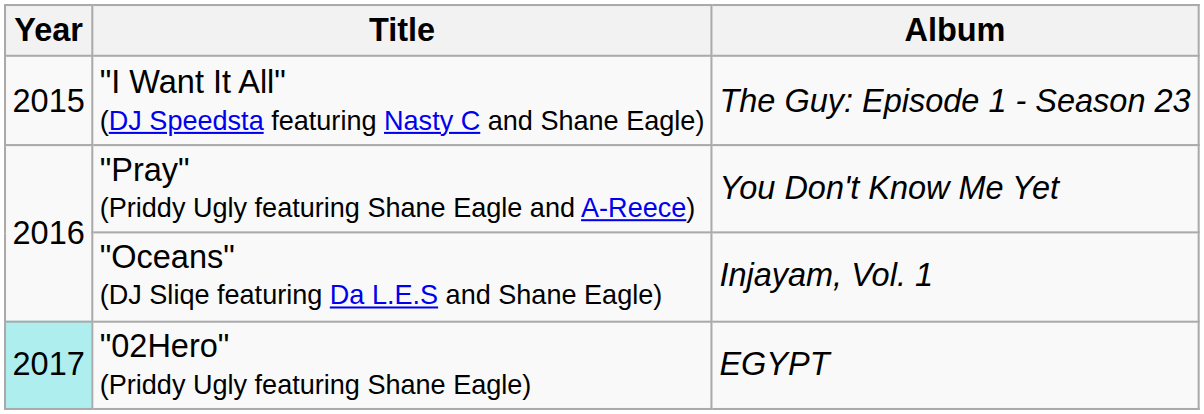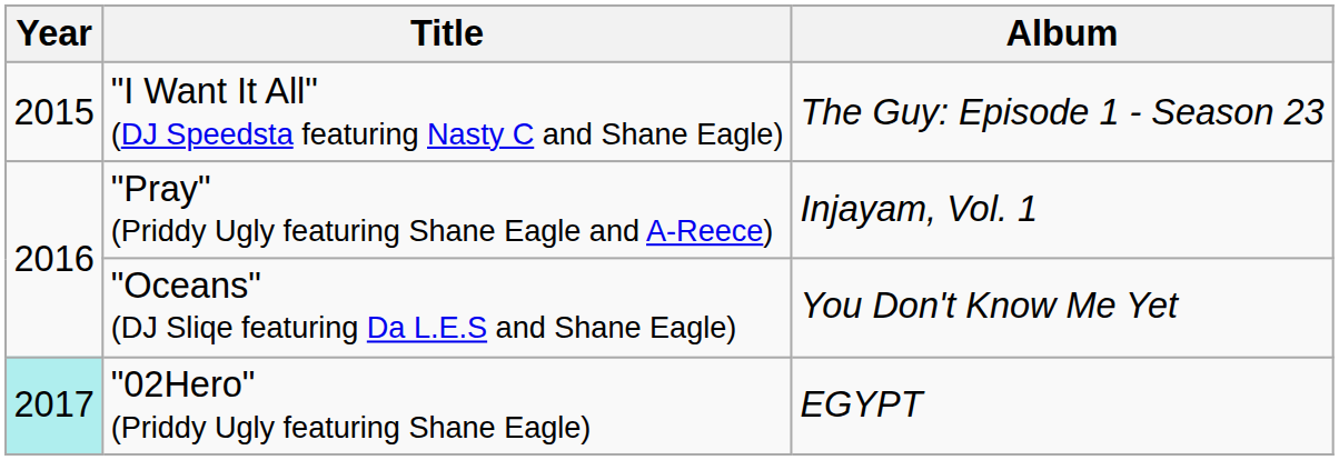"Pray" (Priddy Ugly featuring Shane Eagle and A-Reece) | Album: You Don't Know Me Yet -> Injayam, Vol. 1
"Oceans" (DJ Sliqe featuring Da L.E.S and Shane Eagle) | Album: Injayam, Vol. 1 -> You Don't Know Me Yet
